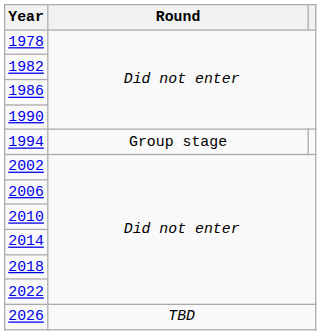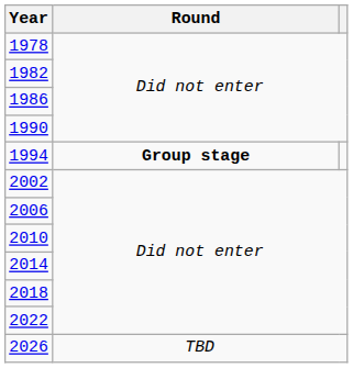1994 | Round: normal -> bold
